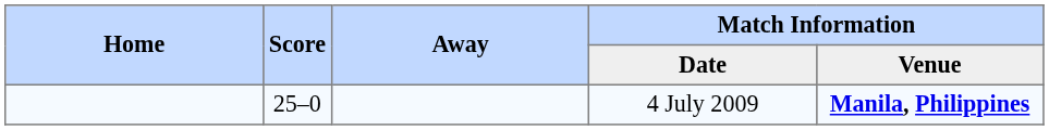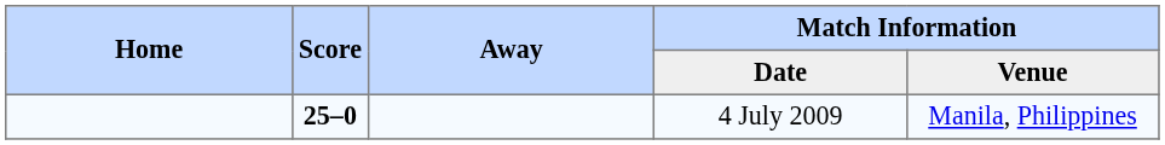4 July 2009 | Score: normal -> bold
4 July 2009 | Match Information / Venue: bold -> normal
